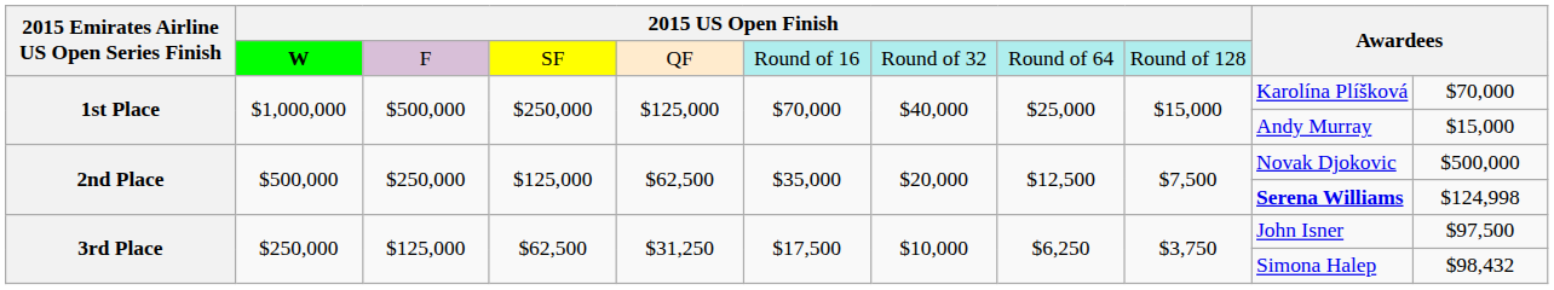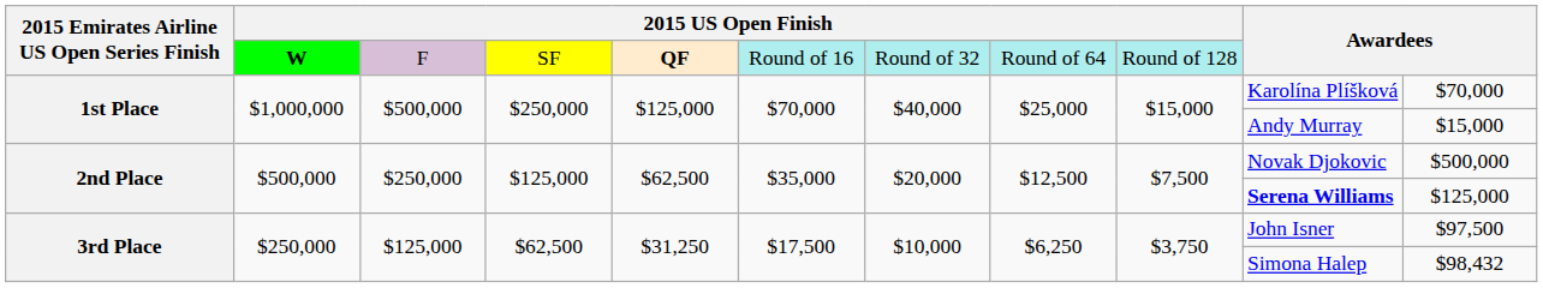row 2 | column 5: normal -> bold
row 6 | column 11: $124,998 -> $125,000
